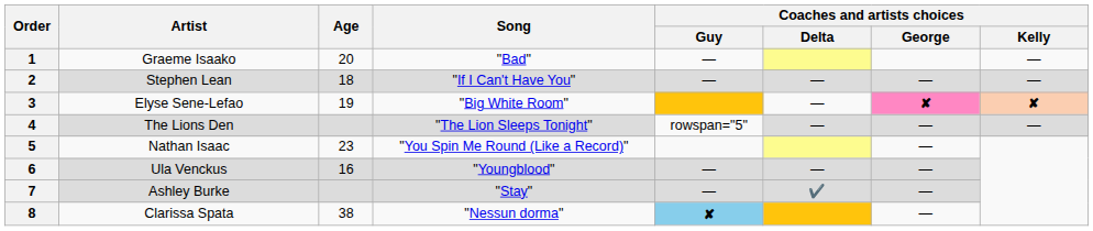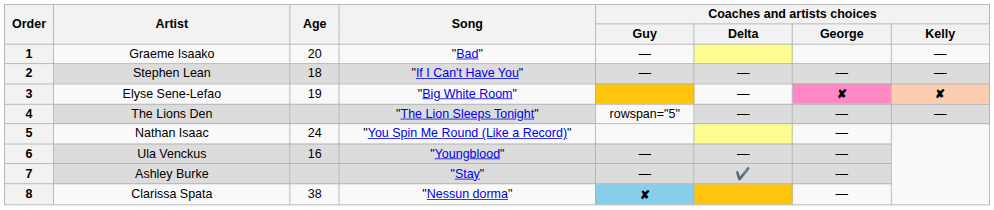5 | Age: 23 -> 24
